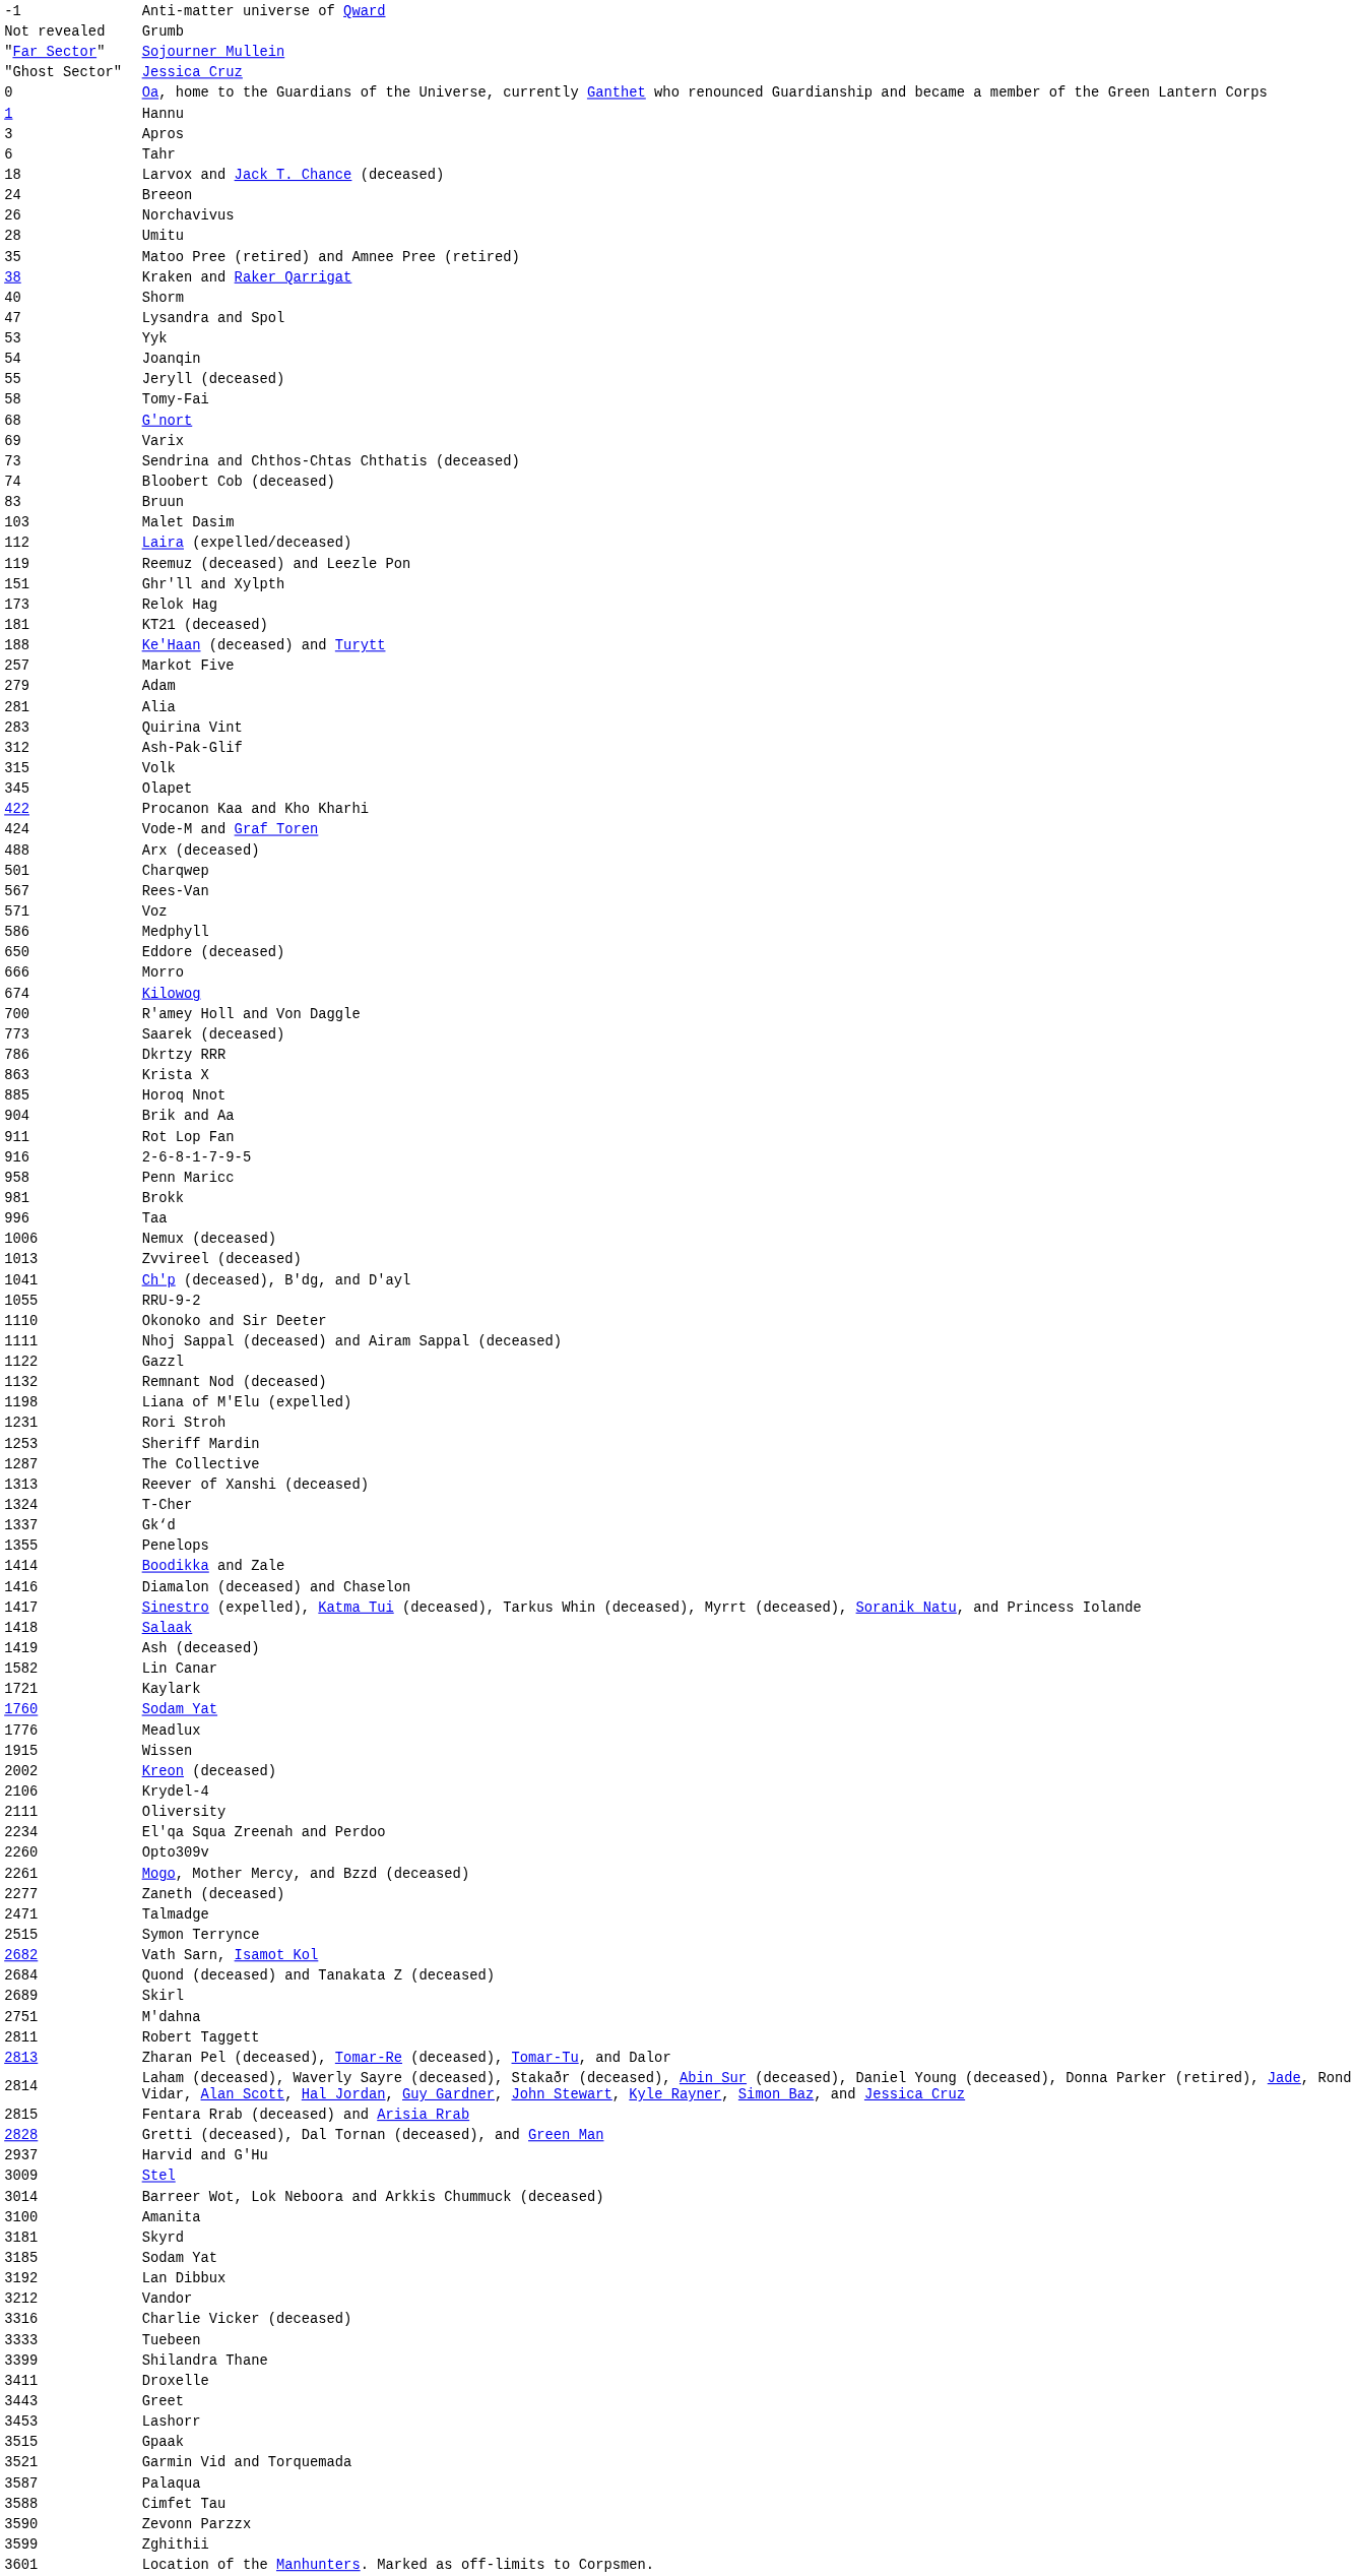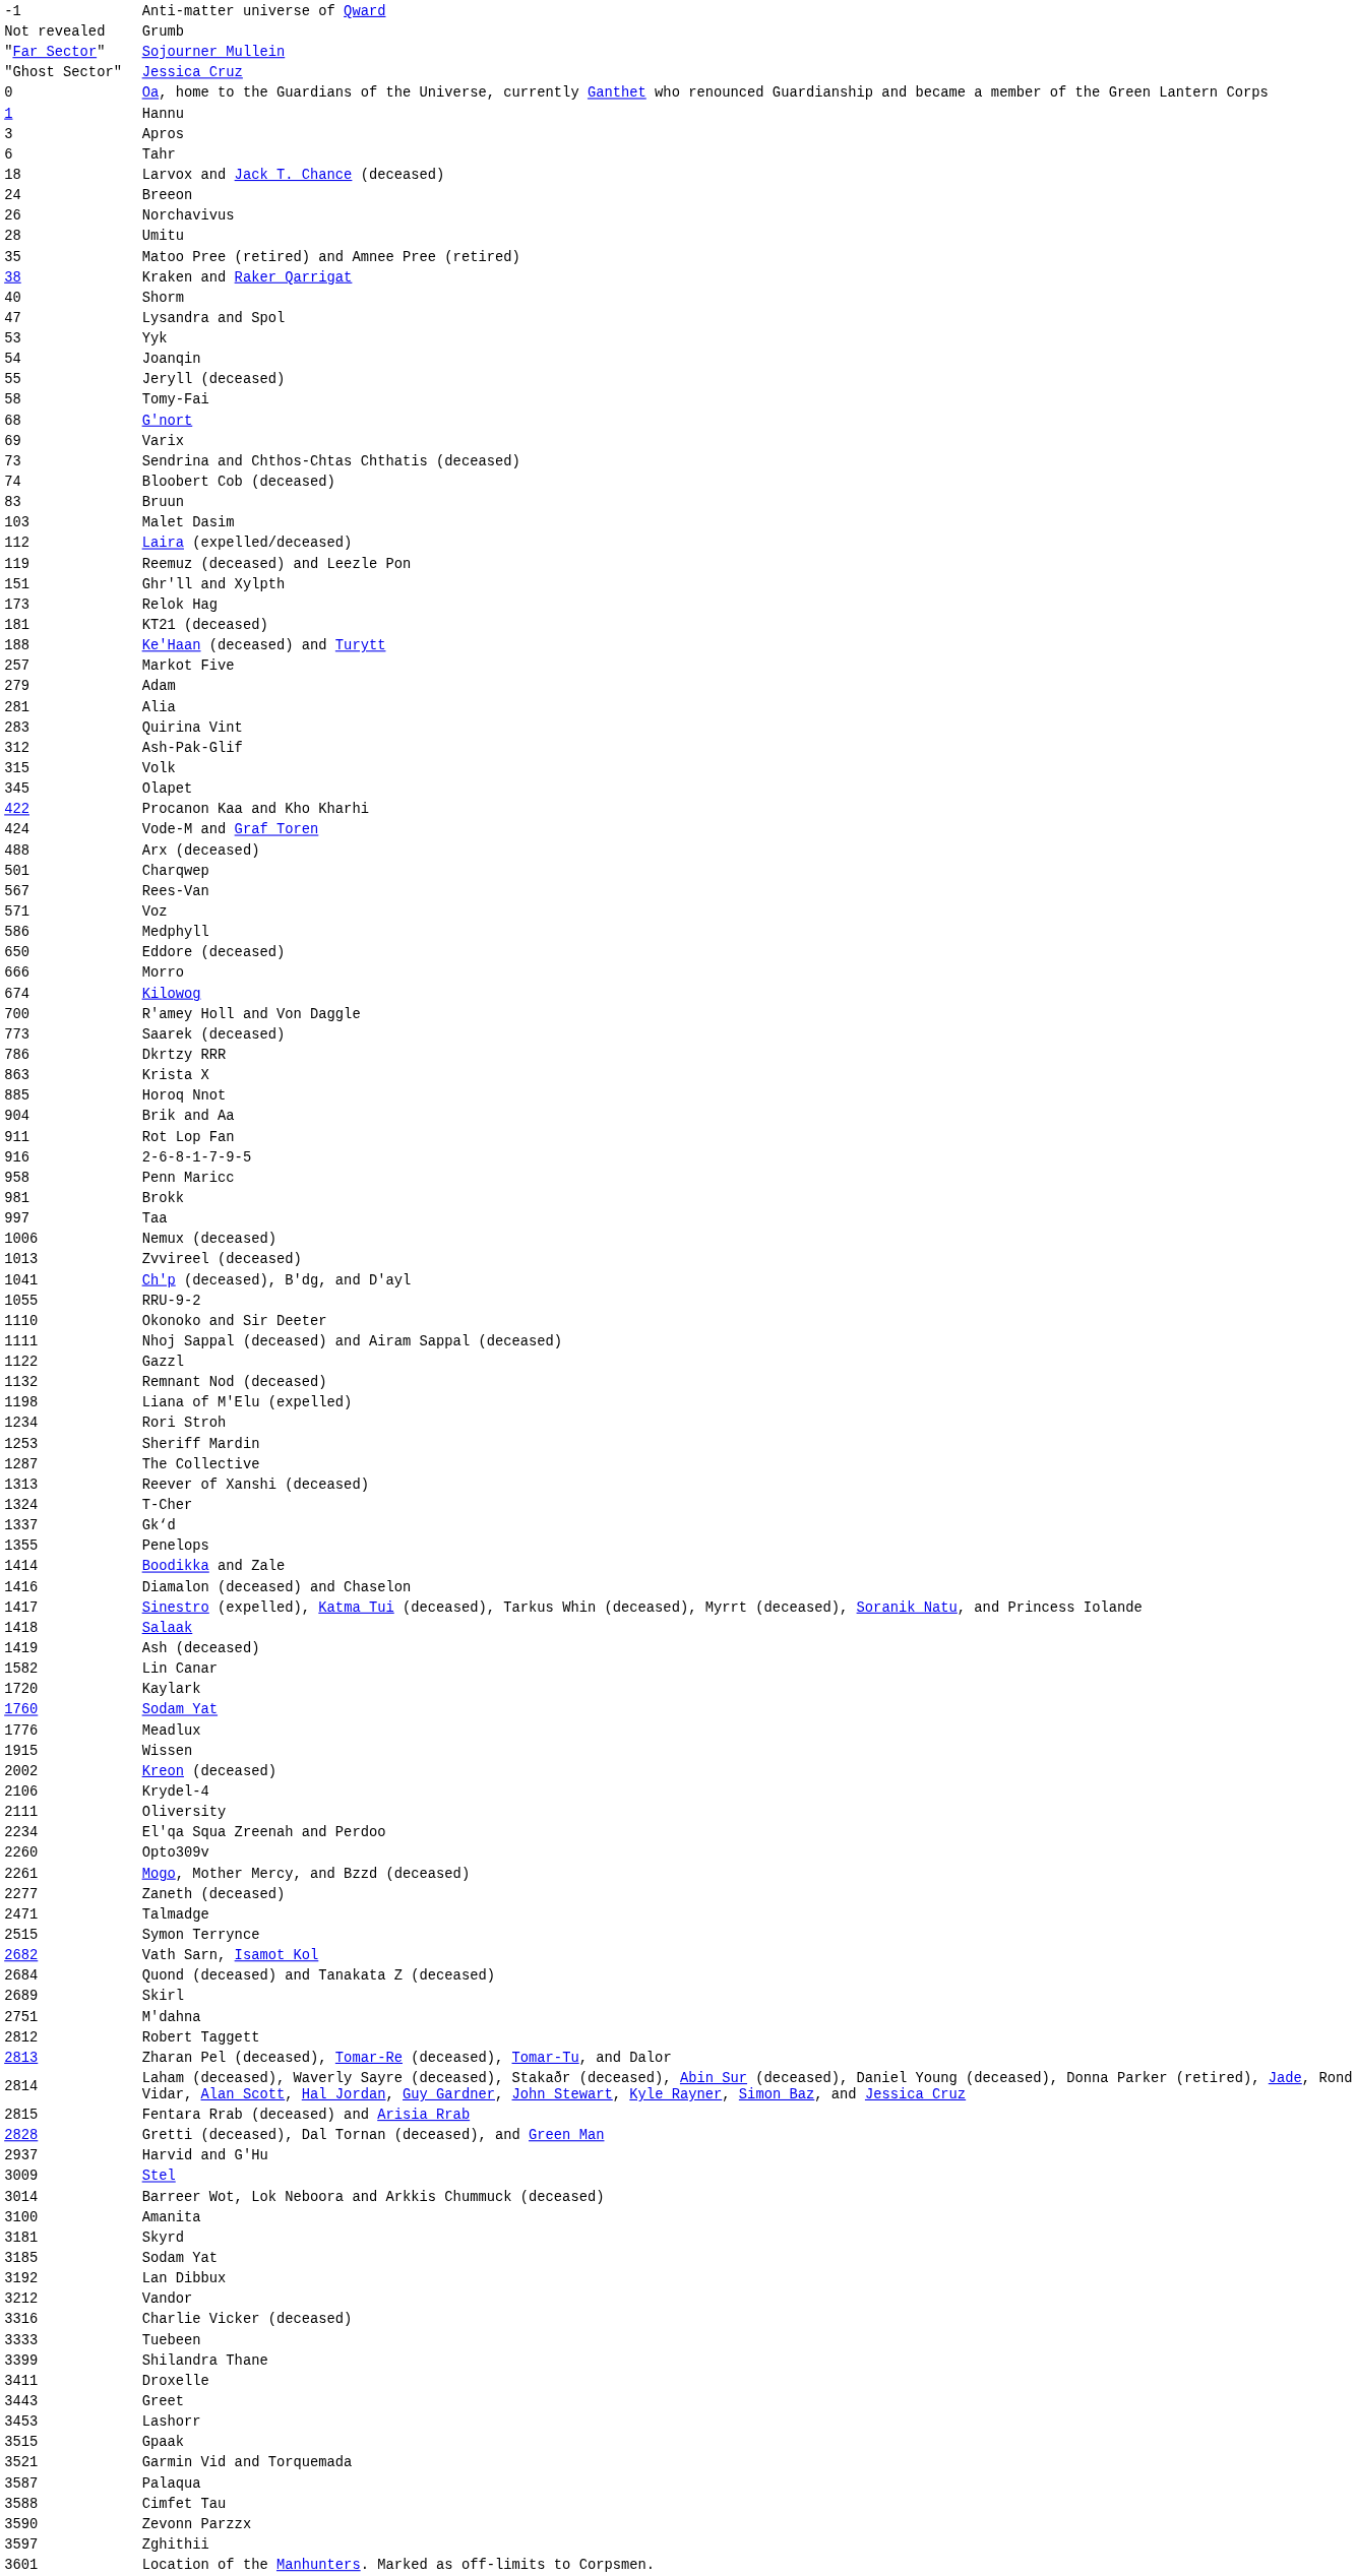row 60 | column 1: 996 -> 997
row 70 | column 1: 1231 -> 1234
row 83 | column 1: 1721 -> 1720
row 100 | column 1: 2811 -> 2812
row 124 | column 1: 3599 -> 3597
